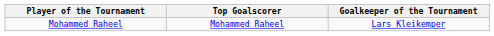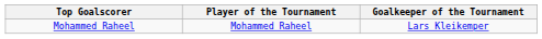columns swapped: Top Goalscorer <-> Player of the Tournament
